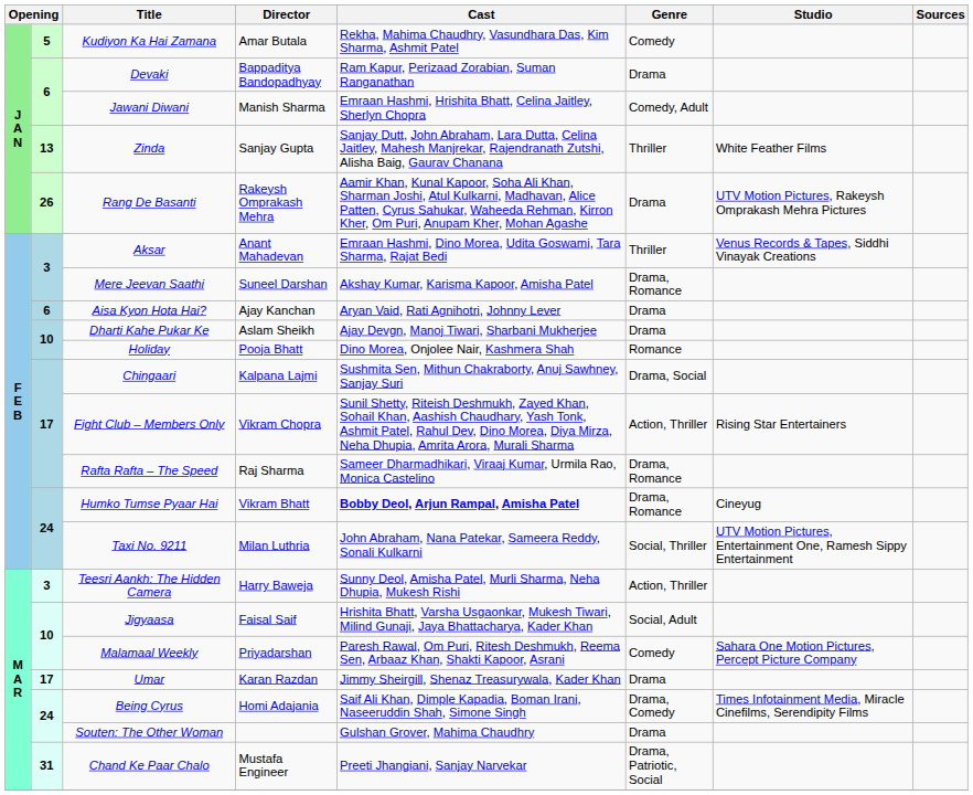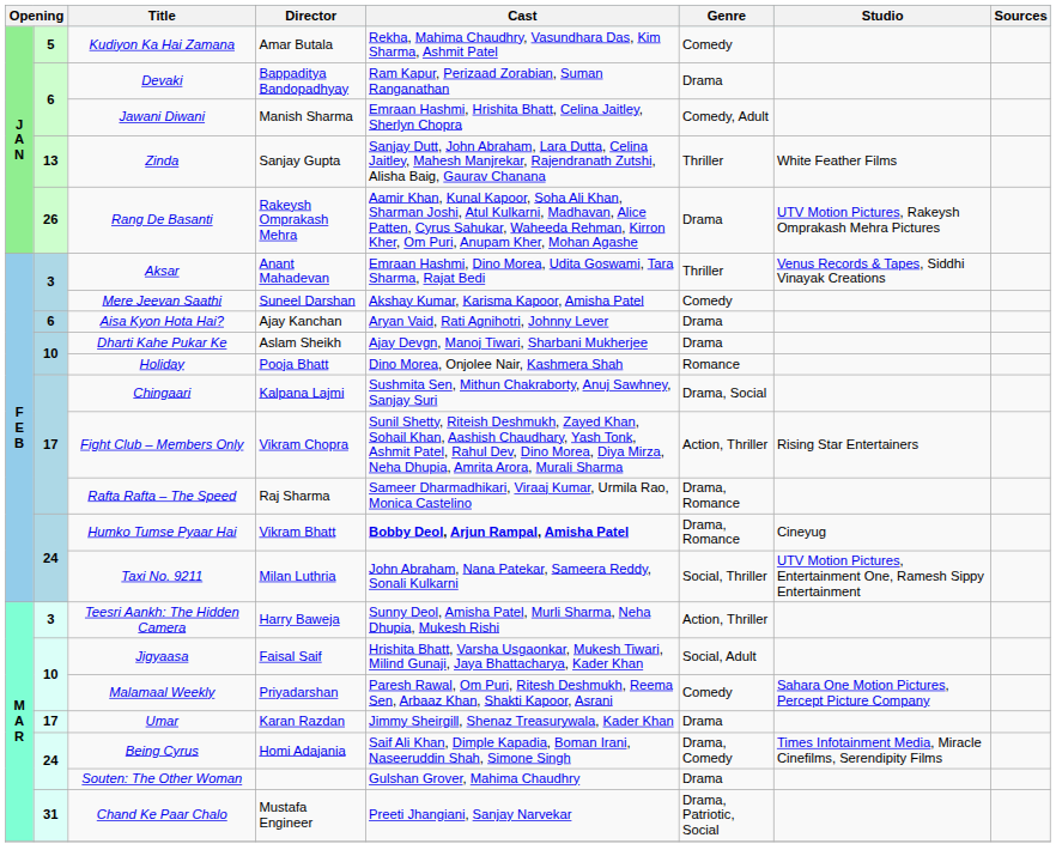Mere Jeevan Saathi | Genre: Drama, Romance -> Comedy
